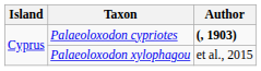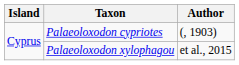Palaeoloxodon cypriotes | Author: bold -> normal
